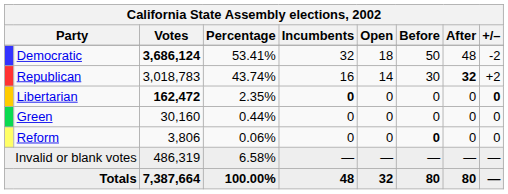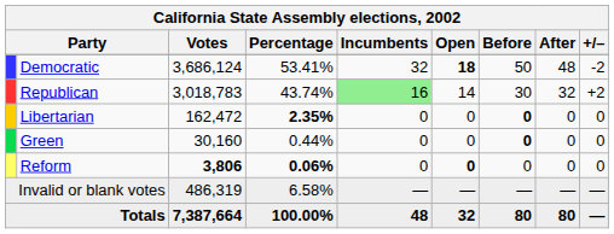Democratic | Votes: bold -> normal
Democratic | Open: normal -> bold
Republican | Incumbents: no background -> lightgreen background
Republican | After: bold -> normal
Libertarian | Votes: bold -> normal
Libertarian | Percentage: normal -> bold
Libertarian | Incumbents: bold -> normal
Libertarian | Before: normal -> bold
Libertarian | +/–: bold -> normal
Green | Before: normal -> bold
Reform | Votes: normal -> bold
Reform | Percentage: normal -> bold
Reform | Open: normal -> bold
Reform | Before: bold -> normal
